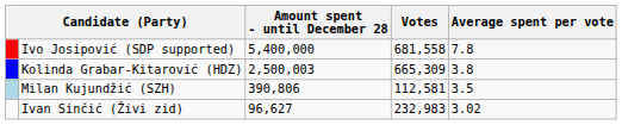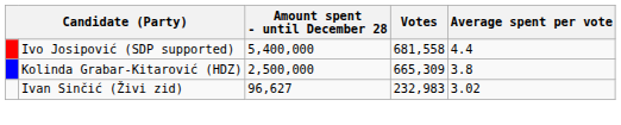Ivo Josipović (SDP supported) | Average spent per vote: 7.8 -> 4.4
Kolinda Grabar-Kitarović (HDZ) | Amount spent - until December 28: 2,500,003 -> 2,500,000
- row: Milan Kujundžić (SZH) | 390,806 | 112,581 | 3.5
